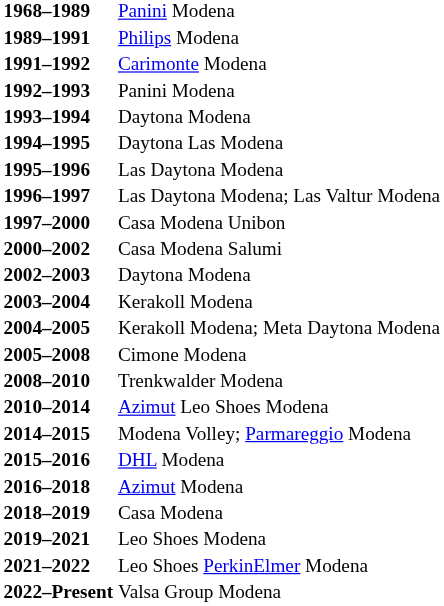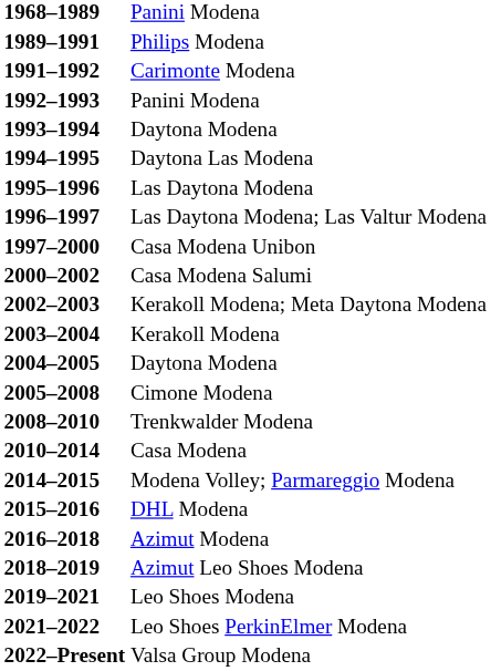row 11 | column 2: Daytona Modena -> Kerakoll Modena; Meta Daytona Modena
row 13 | column 2: Kerakoll Modena; Meta Daytona Modena -> Daytona Modena
row 16 | column 2: Azimut Leo Shoes Modena -> Casa Modena
row 20 | column 2: Casa Modena -> Azimut Leo Shoes Modena
